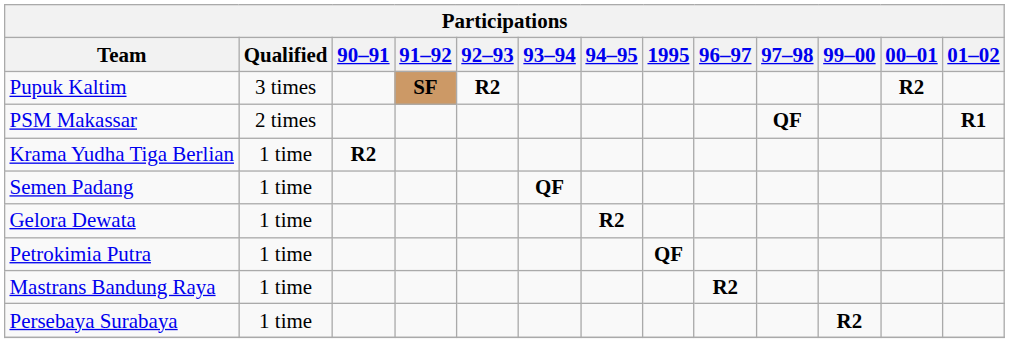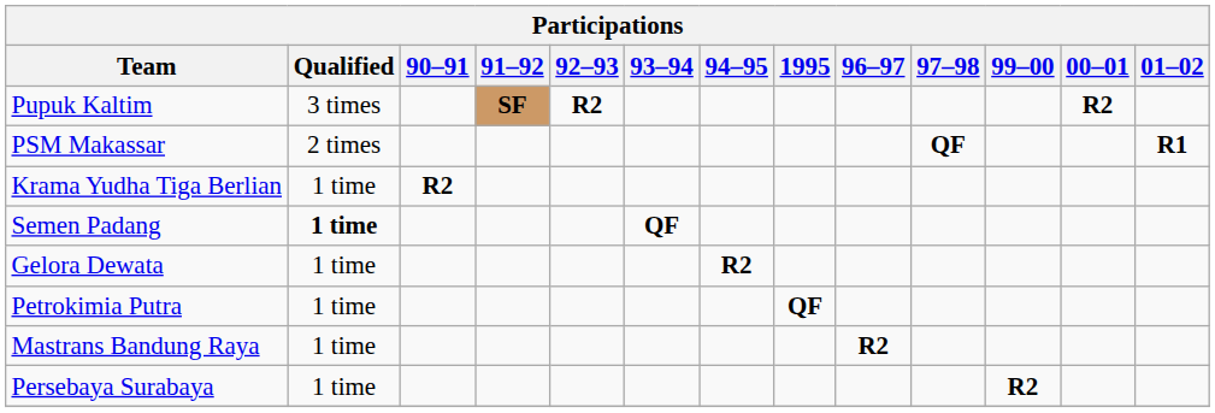Semen Padang | Qualified: normal -> bold
